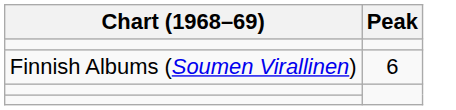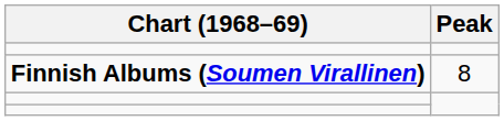row 3 | Chart (1968–69): normal -> bold
row 3 | Peak: 6 -> 8
